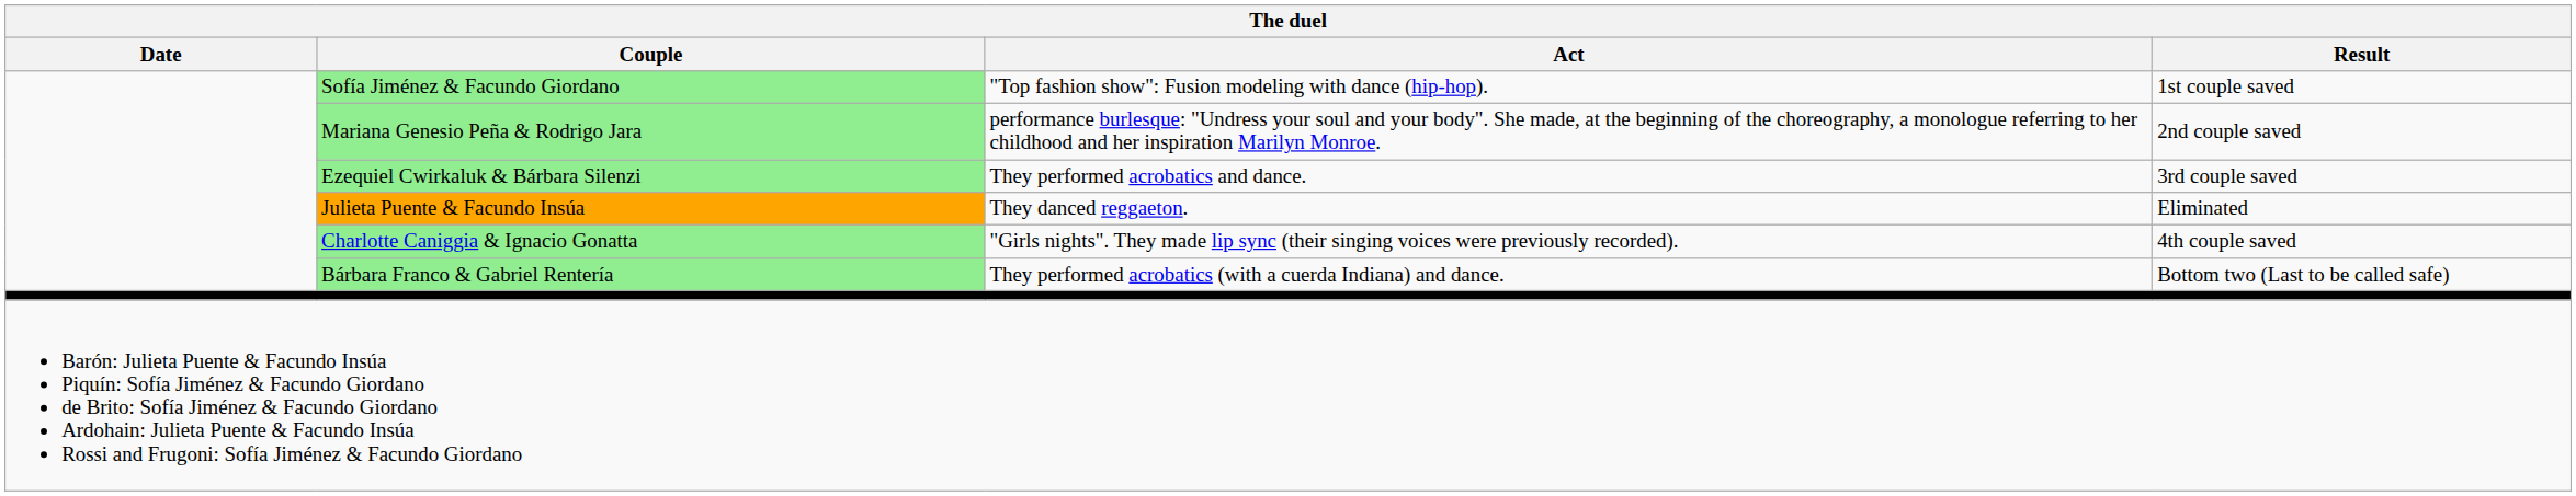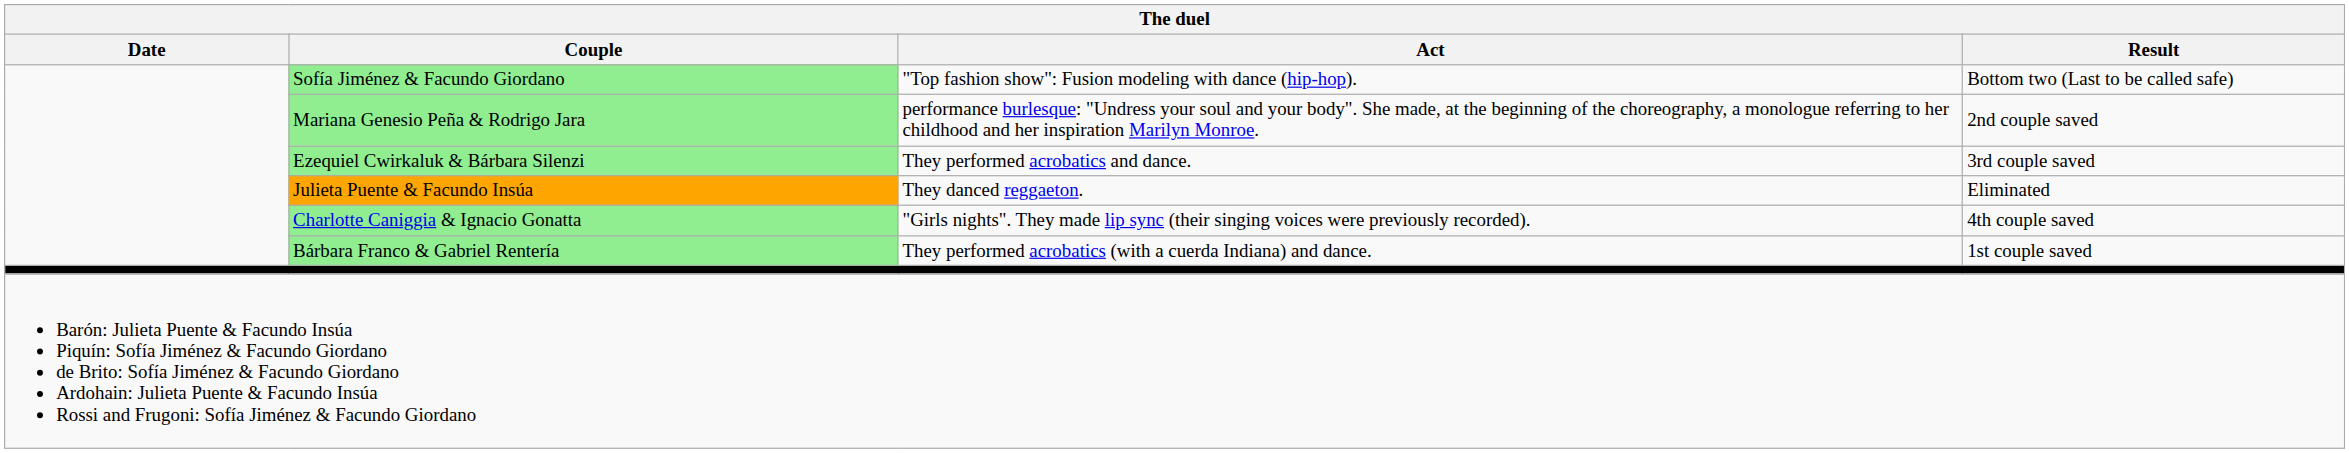Sofía Jiménez & Facundo Giordano | Result: 1st couple saved -> Bottom two (Last to be called safe)
Bárbara Franco & Gabriel Rentería | Result: Bottom two (Last to be called safe) -> 1st couple saved
